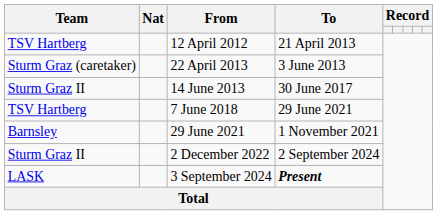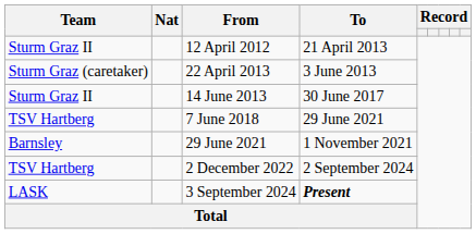12 April 2012 | Team: TSV Hartberg -> Sturm Graz II
2 December 2022 | Team: Sturm Graz II -> TSV Hartberg
